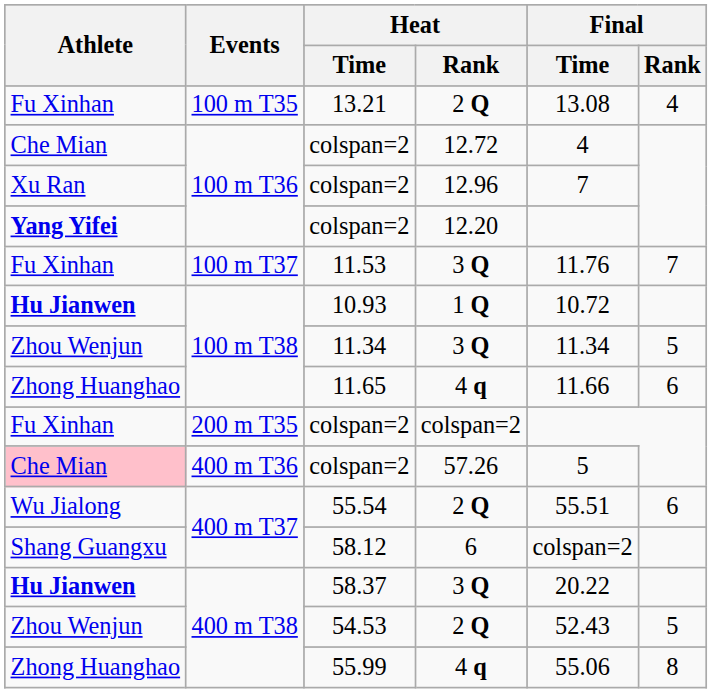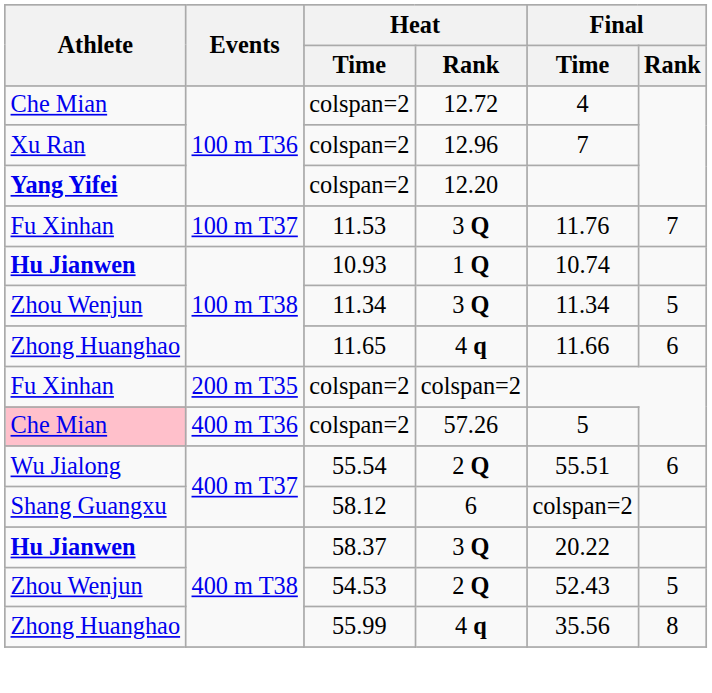- row: Fu Xinhan | 100 m T35 | 13.21 | 2 Q | 13.08 | 4
10.93 | Final / Time: 10.72 -> 10.74
55.99 | Final / Time: 55.06 -> 35.56
